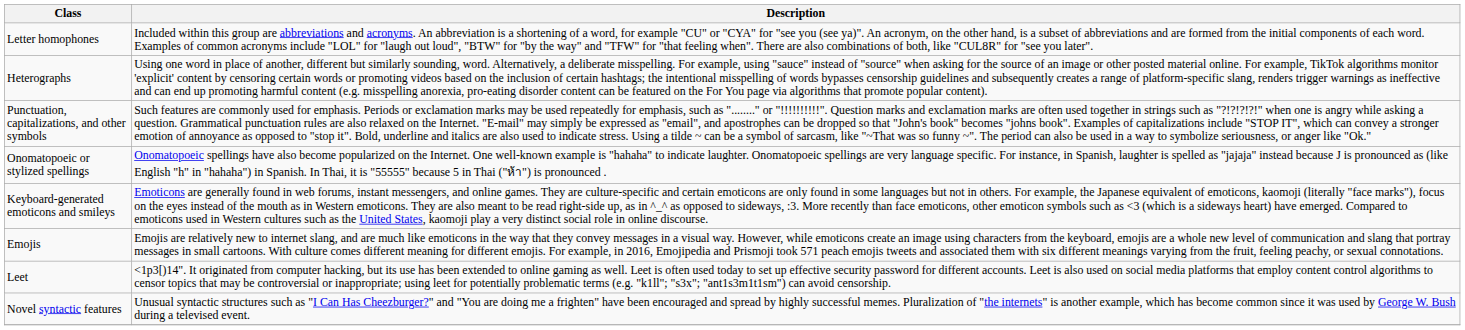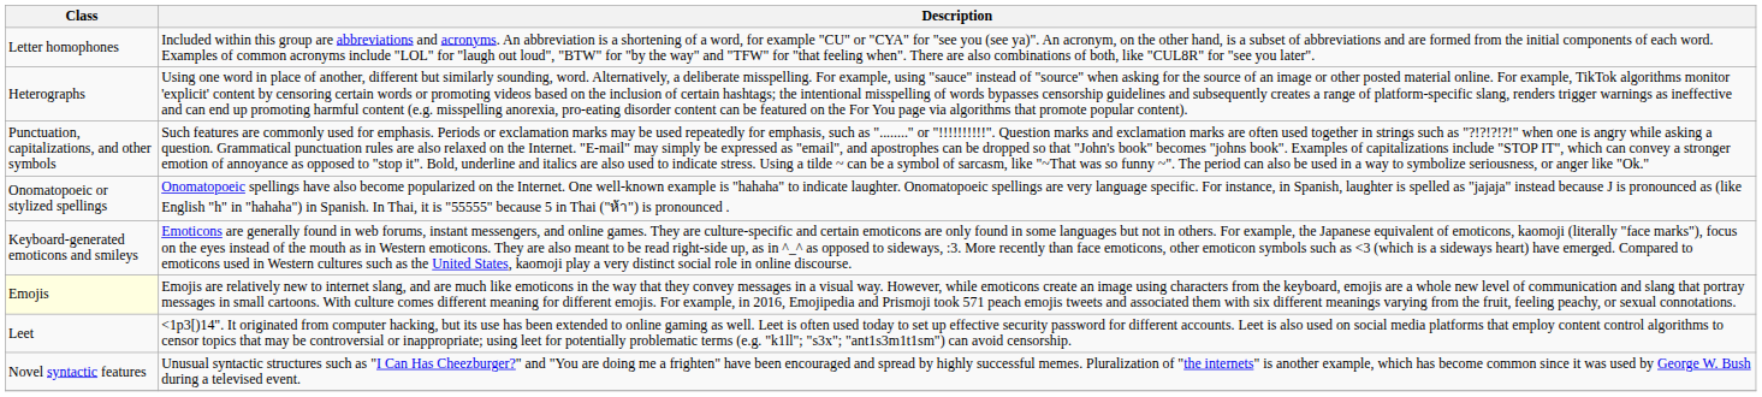Emojis | Class: no background -> lightyellow background
